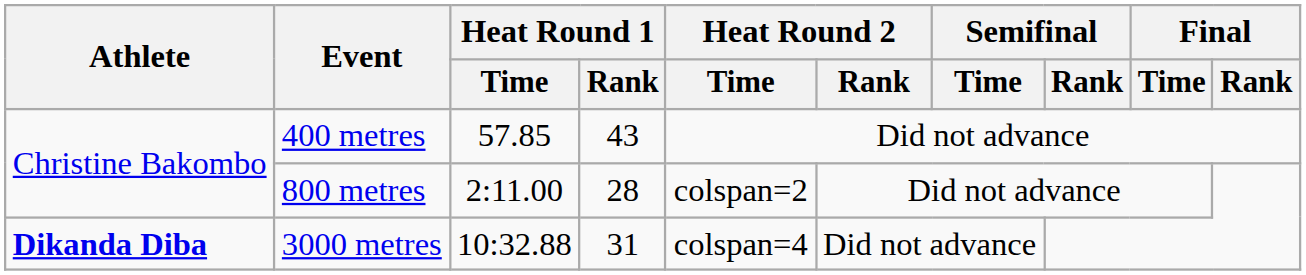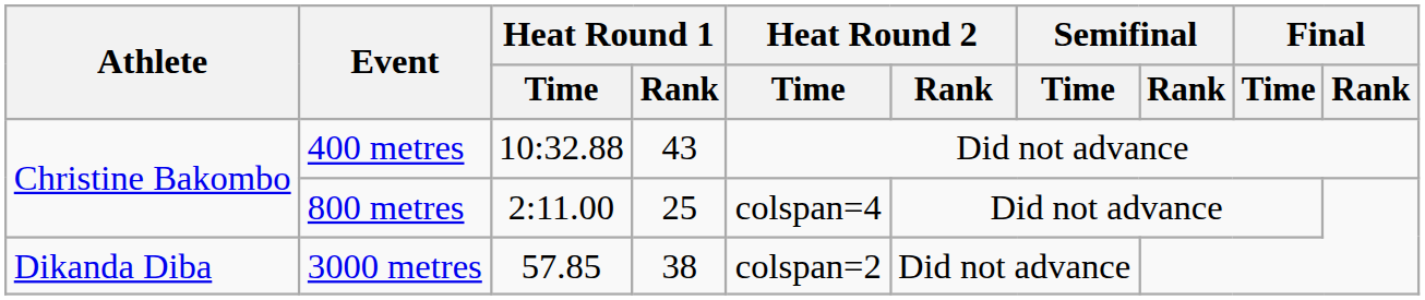400 metres | Heat Round 1 / Time: 57.85 -> 10:32.88
800 metres | Heat Round 1 / Rank: 28 -> 25
800 metres | Heat Round 2 / Time: colspan=2 -> colspan=4
3000 metres | Athlete: bold -> normal
3000 metres | Heat Round 1 / Time: 10:32.88 -> 57.85
3000 metres | Heat Round 1 / Rank: 31 -> 38
3000 metres | Heat Round 2 / Time: colspan=4 -> colspan=2
